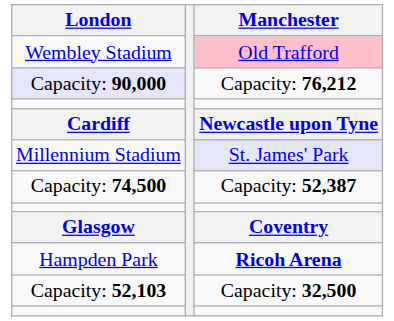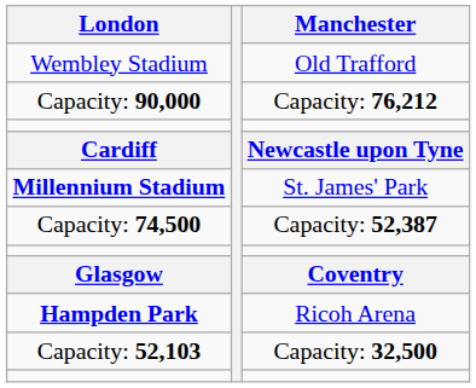Wembley Stadium | Manchester: pink background -> no background
Capacity: 90,000 | London: lavender background -> no background
Millennium Stadium | London: normal -> bold
Millennium Stadium | Manchester: lavender background -> no background
Hampden Park | London: normal -> bold
Hampden Park | Manchester: bold -> normal
